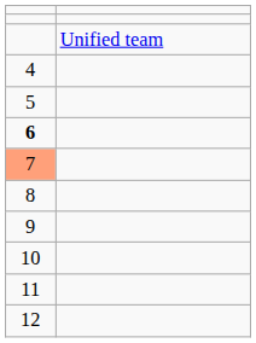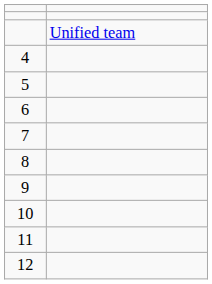row 6 | column 1: bold -> normal
row 7 | column 1: lightsalmon background -> no background
